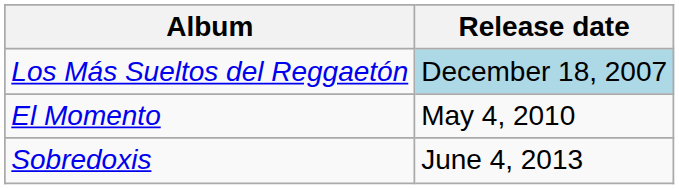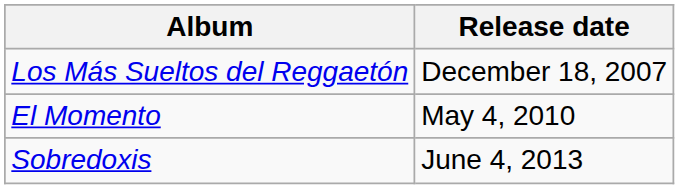Los Más Sueltos del Reggaetón | Release date: lightblue background -> no background
